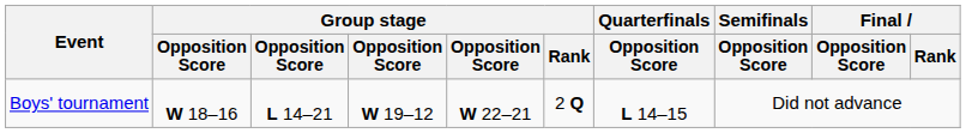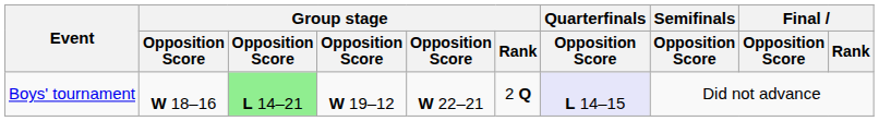Boys' tournament | column 3: no background -> lightgreen background
Boys' tournament | Quarterfinals / Opposition Score: no background -> lavender background
